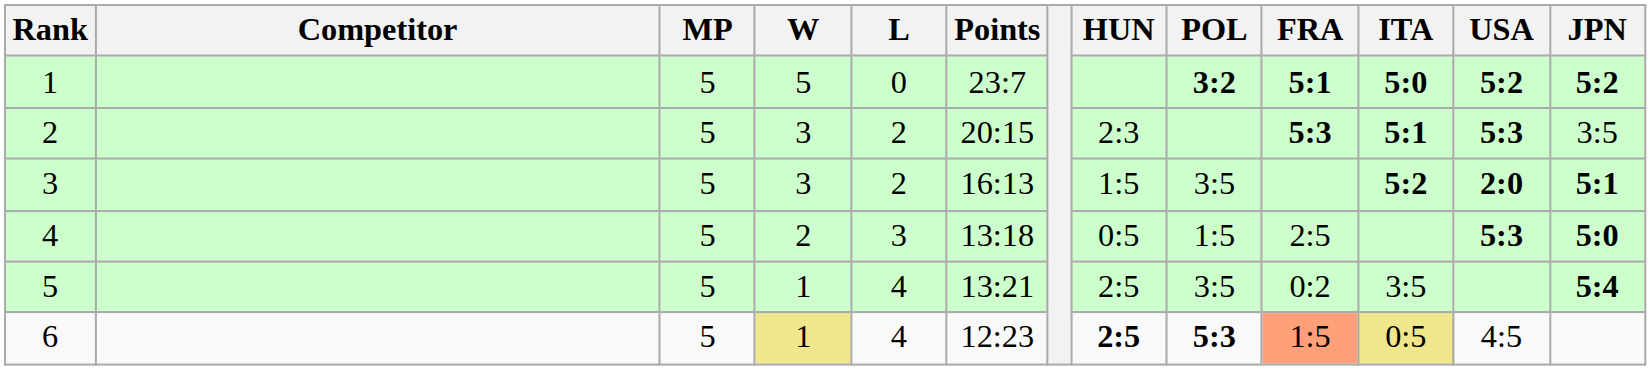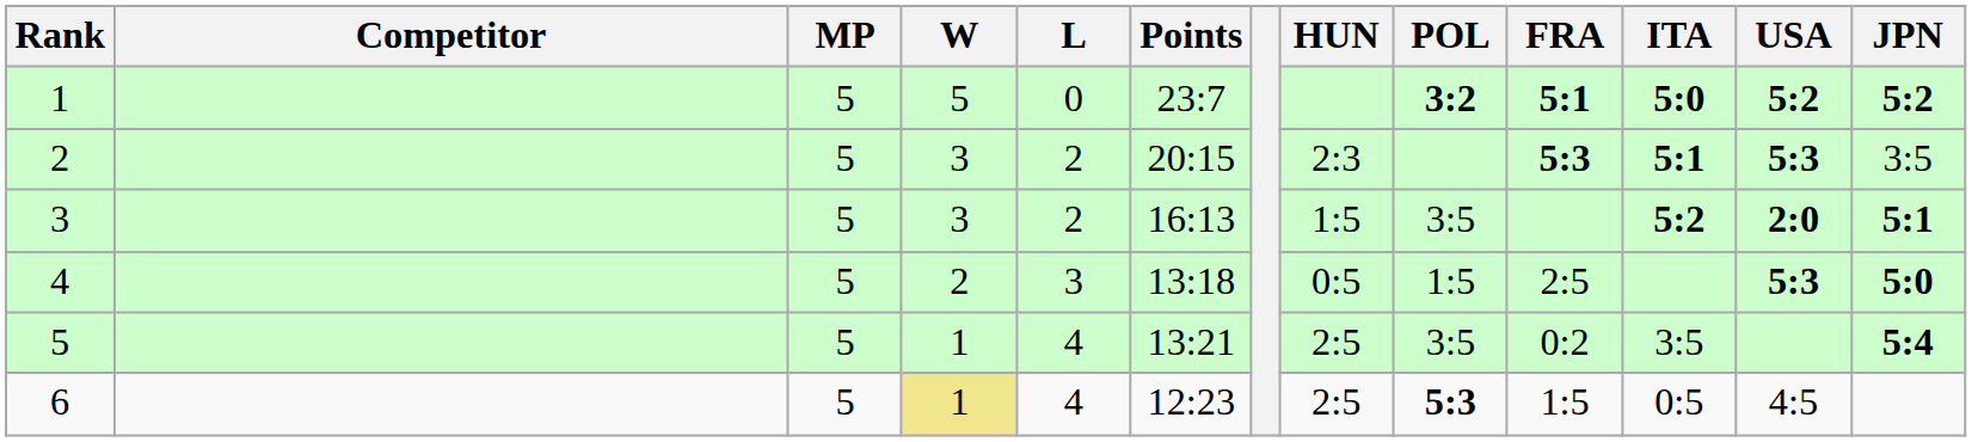6 | HUN: bold -> normal
6 | FRA: lightsalmon background -> no background
6 | ITA: khaki background -> no background
